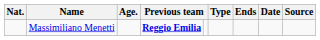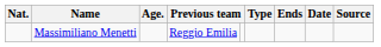Massimiliano Menetti | column 4: bold -> normal
